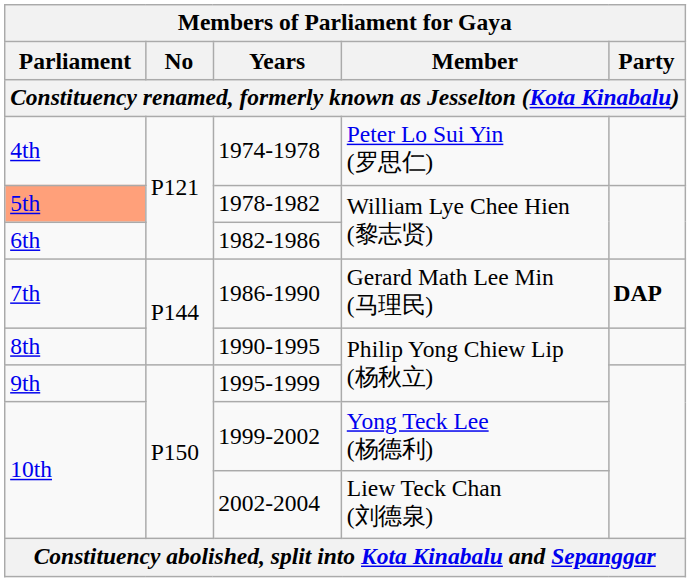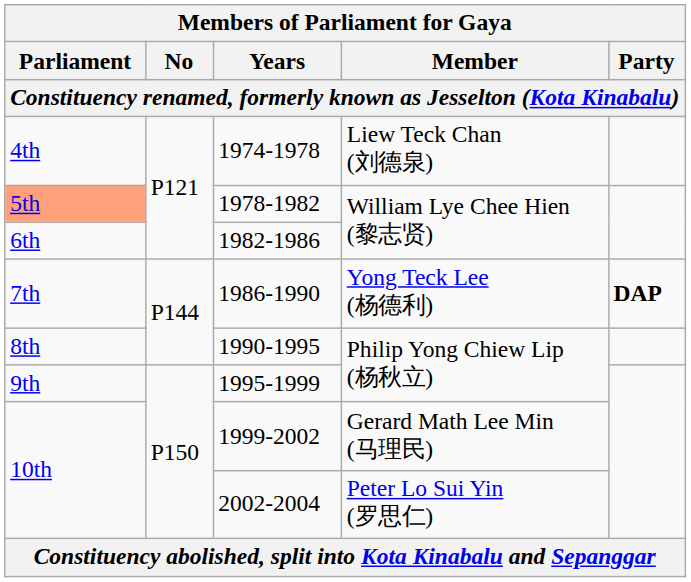1974-1978 | Member: Peter Lo Sui Yin (罗思仁) -> Liew Teck Chan (刘德泉)
1986-1990 | Member: Gerard Math Lee Min (马理民) -> Yong Teck Lee (杨德利)
1999-2002 | Member: Yong Teck Lee (杨德利) -> Gerard Math Lee Min (马理民)
2002-2004 | Member: Liew Teck Chan (刘德泉) -> Peter Lo Sui Yin (罗思仁)
